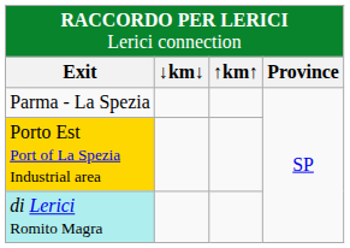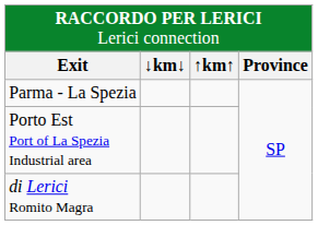Porto Est Port of La Spezia Industrial area | column 1: gold background -> no background
di Lerici Romito Magra | column 1: paleturquoise background -> no background
